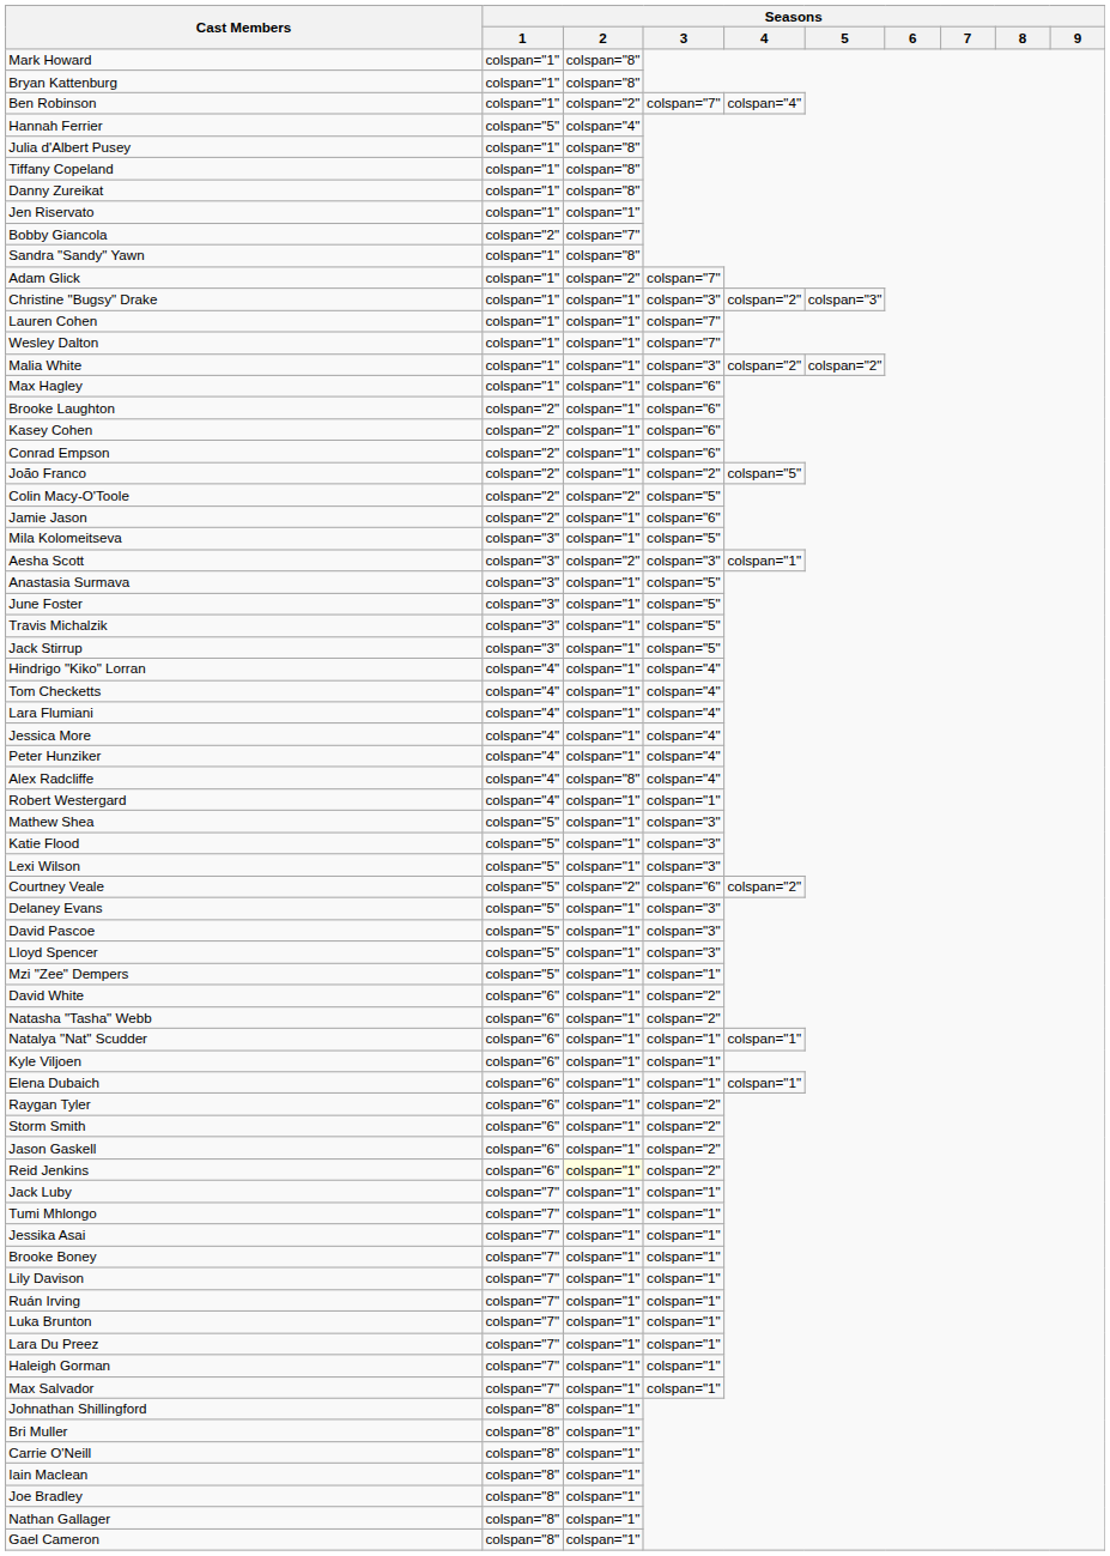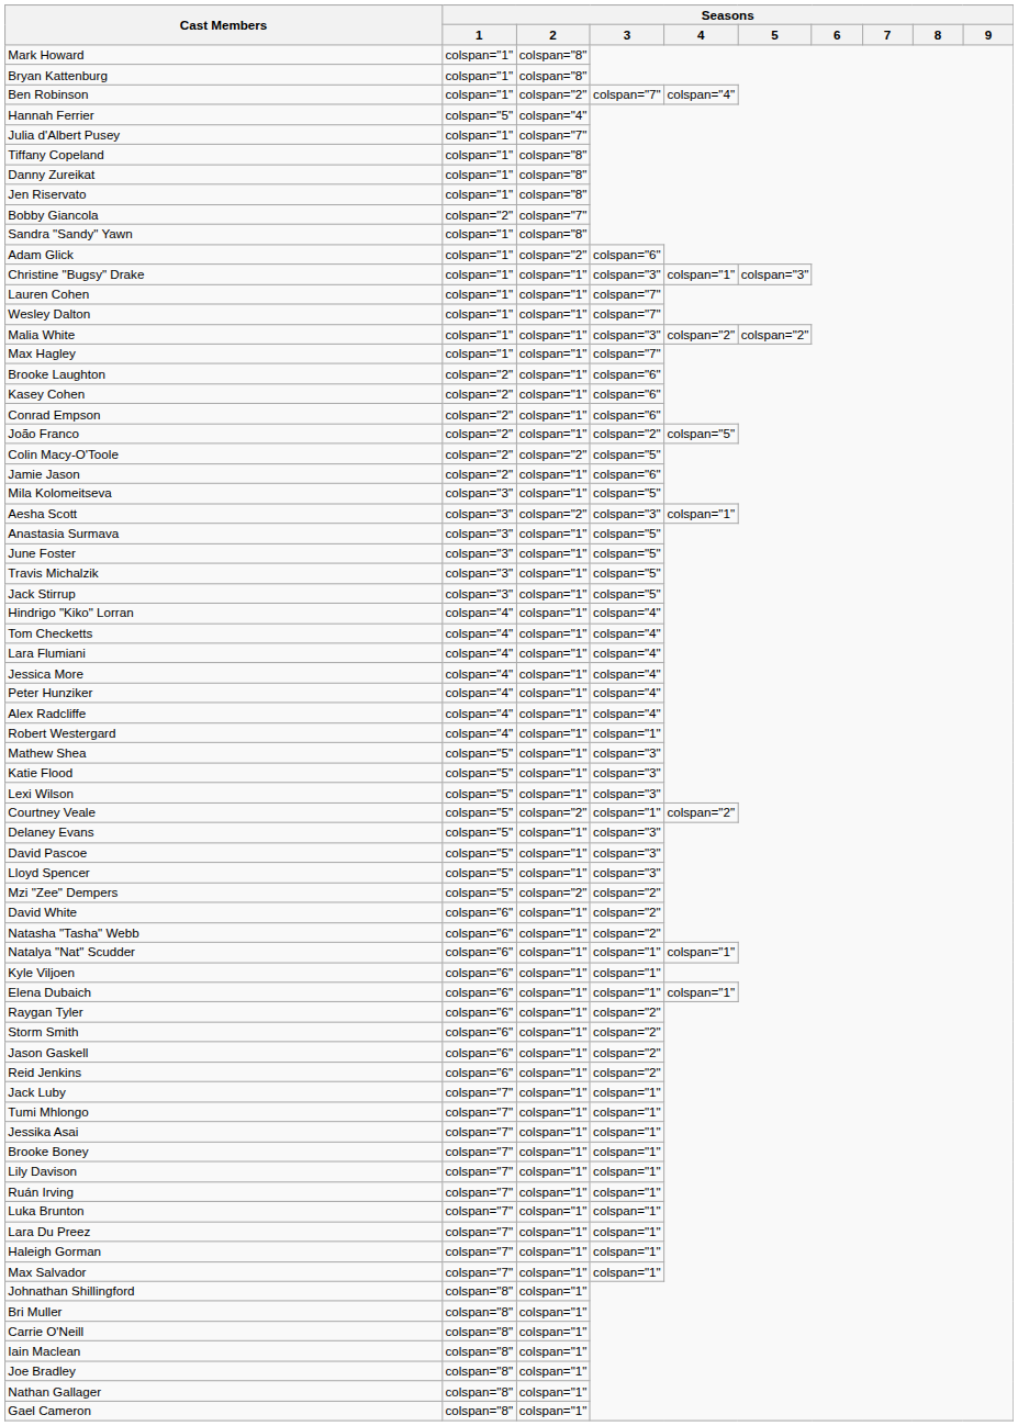Julia d'Albert Pusey | Seasons / 2: colspan="8" -> colspan="7"
Jen Riservato | Seasons / 2: colspan="1" -> colspan="8"
Adam Glick | Seasons / 3: colspan="7" -> colspan="6"
Christine "Bugsy" Drake | Seasons / 4: colspan="2" -> colspan="1"
Max Hagley | Seasons / 3: colspan="6" -> colspan="7"
Alex Radcliffe | Seasons / 2: colspan="8" -> colspan="1"
Courtney Veale | Seasons / 3: colspan="6" -> colspan="1"
Mzi "Zee" Dempers | Seasons / 2: colspan="1" -> colspan="2"
Mzi "Zee" Dempers | Seasons / 3: colspan="1" -> colspan="2"
Reid Jenkins | Seasons / 2: lightyellow background -> no background
